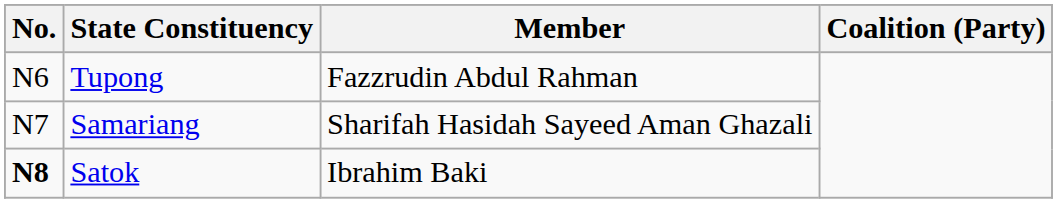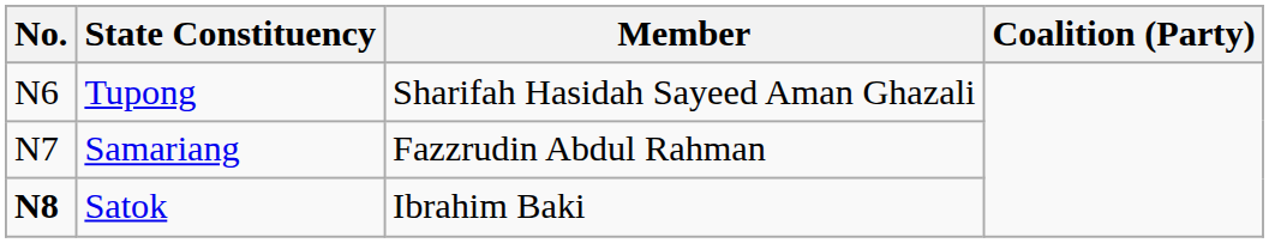Tupong | Member: Fazzrudin Abdul Rahman -> Sharifah Hasidah Sayeed Aman Ghazali
Samariang | Member: Sharifah Hasidah Sayeed Aman Ghazali -> Fazzrudin Abdul Rahman
